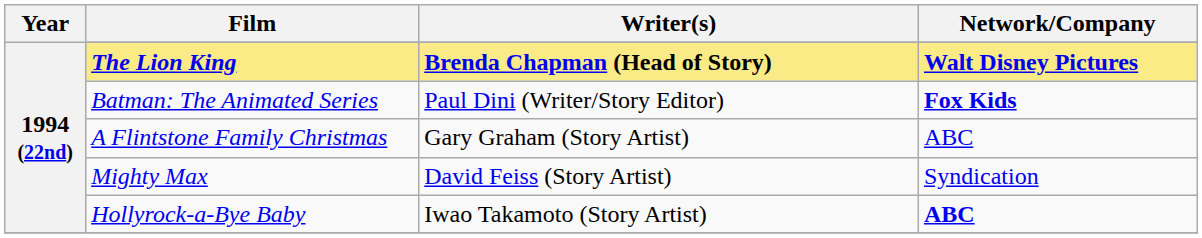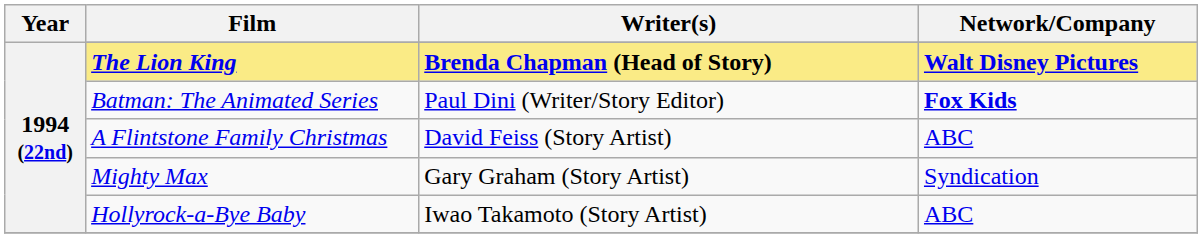A Flintstone Family Christmas | Writer(s): Gary Graham (Story Artist) -> David Feiss (Story Artist)
Mighty Max | Writer(s): David Feiss (Story Artist) -> Gary Graham (Story Artist)
Hollyrock-a-Bye Baby | Network/Company: bold -> normal
